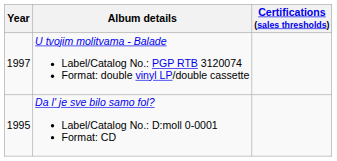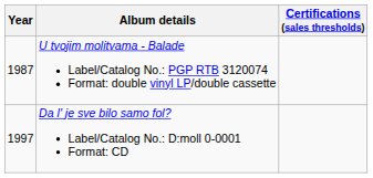row 2 | Year: 1997 -> 1987
row 3 | Year: 1995 -> 1997
